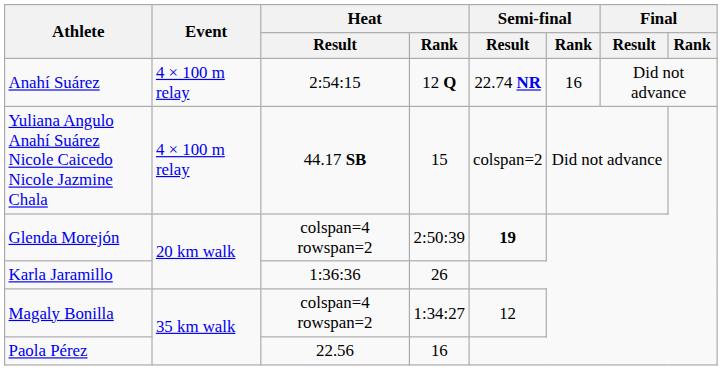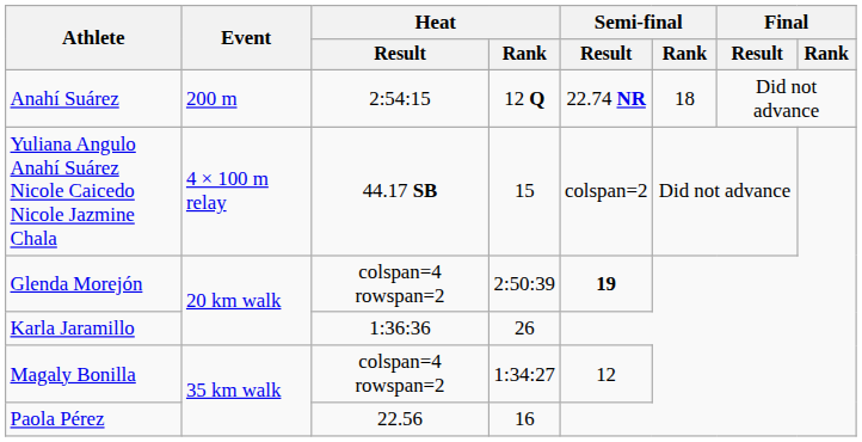Anahí Suárez | Event: 4 × 100 m relay -> 200 m
Anahí Suárez | Semi-final / Rank: 16 -> 18
